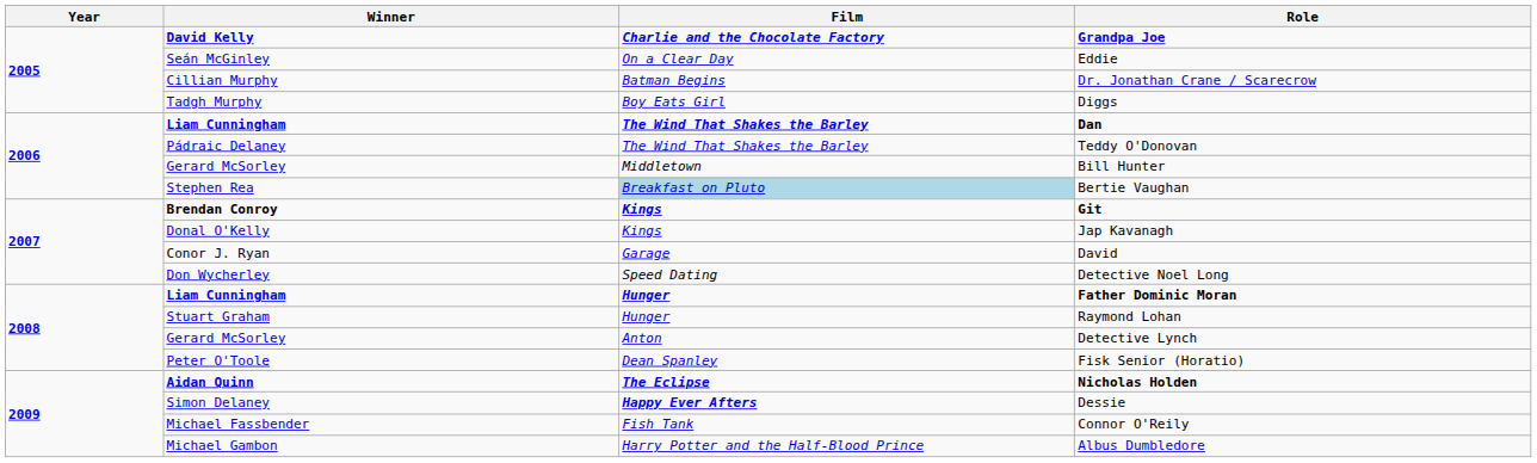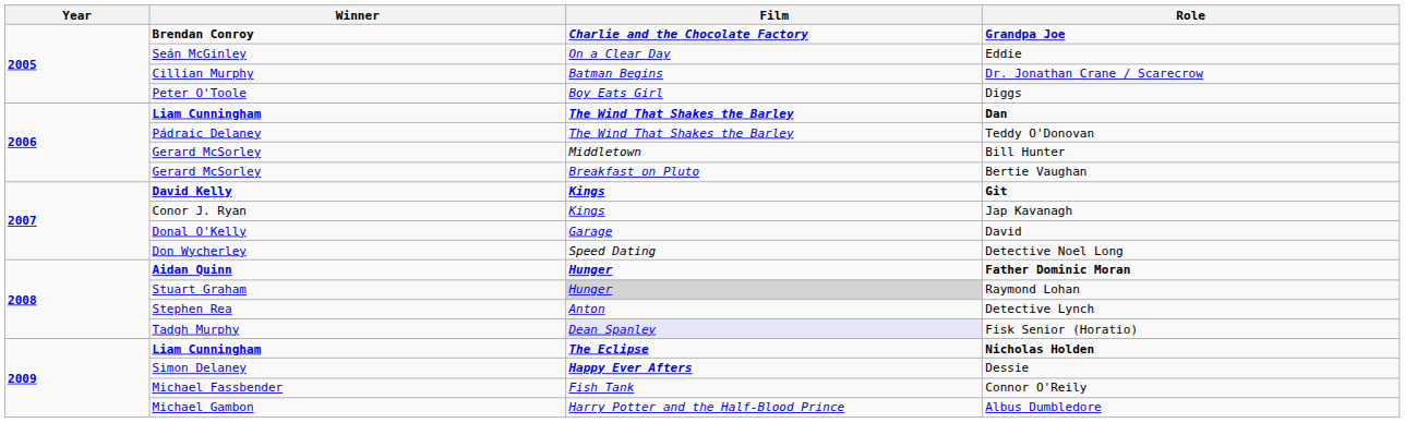Grandpa Joe | Winner: David Kelly -> Brendan Conroy
Diggs | Winner: Tadgh Murphy -> Peter O'Toole
Bertie Vaughan | Winner: Stephen Rea -> Gerard McSorley
Bertie Vaughan | Film: lightblue background -> no background
Git | Winner: Brendan Conroy -> David Kelly
Jap Kavanagh | Winner: Donal O'Kelly -> Conor J. Ryan
David | Winner: Conor J. Ryan -> Donal O'Kelly
Father Dominic Moran | Winner: Liam Cunningham -> Aidan Quinn
Raymond Lohan | Film: no background -> lightgrey background
Detective Lynch | Winner: Gerard McSorley -> Stephen Rea
Fisk Senior (Horatio) | Winner: Peter O'Toole -> Tadgh Murphy
Fisk Senior (Horatio) | Film: no background -> lavender background
Nicholas Holden | Winner: Aidan Quinn -> Liam Cunningham
